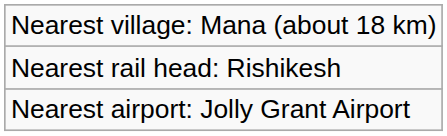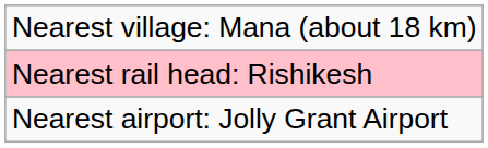row 2 | column 1: no background -> pink background
